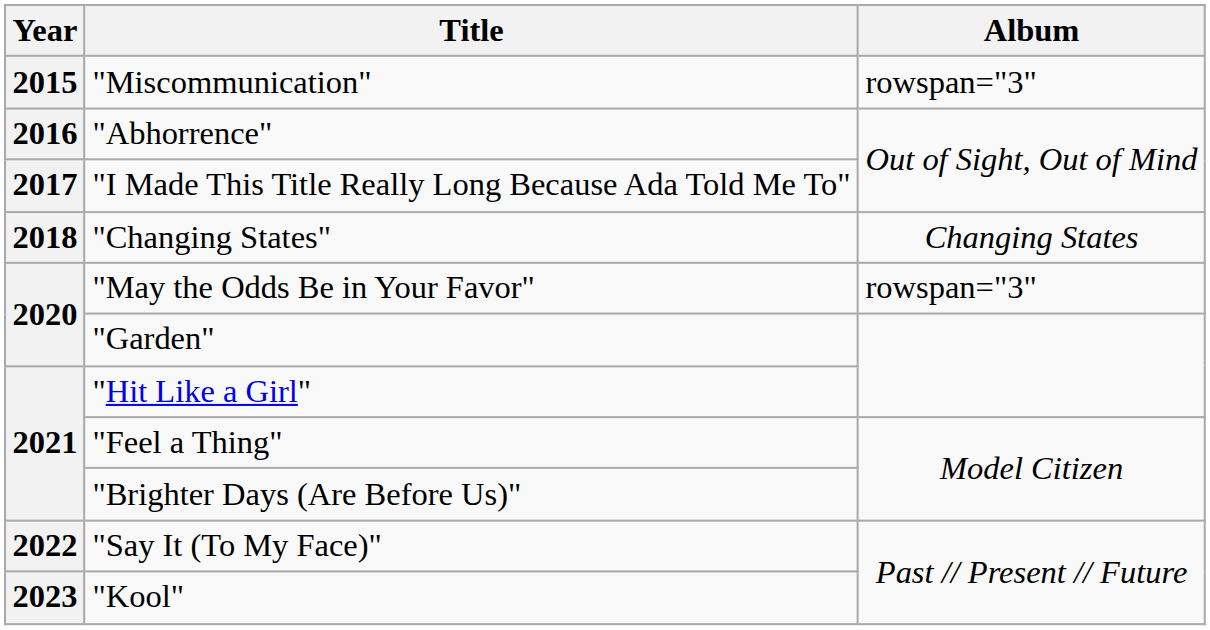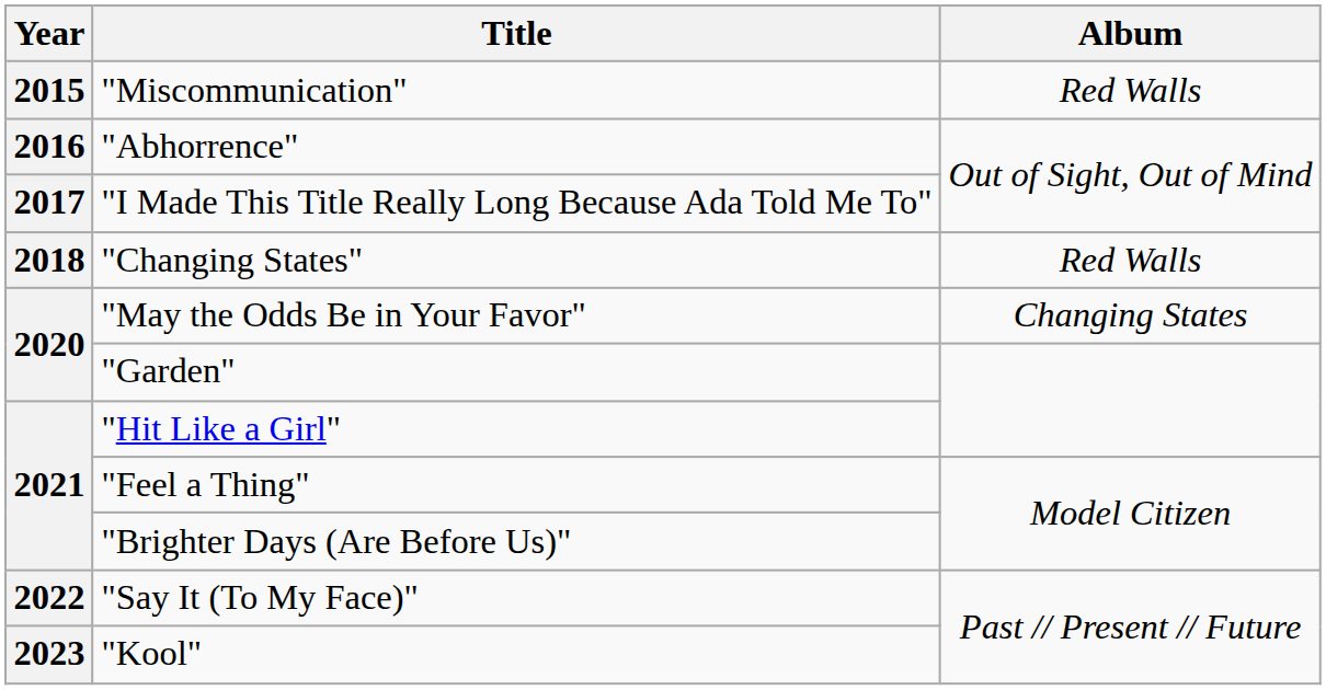"Miscommunication" | Album: rowspan="3" -> Red Walls
"Changing States" | Album: Changing States -> Red Walls
"May the Odds Be in Your Favor" | Album: rowspan="3" -> Changing States
